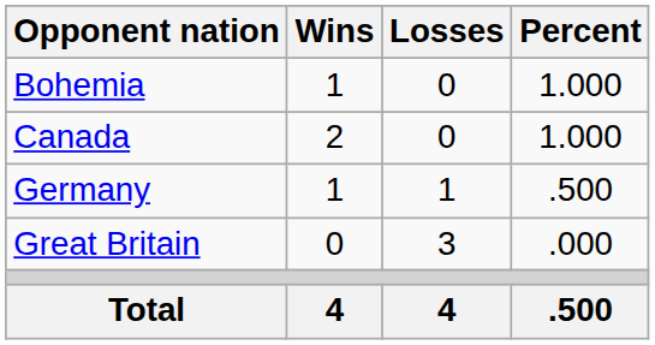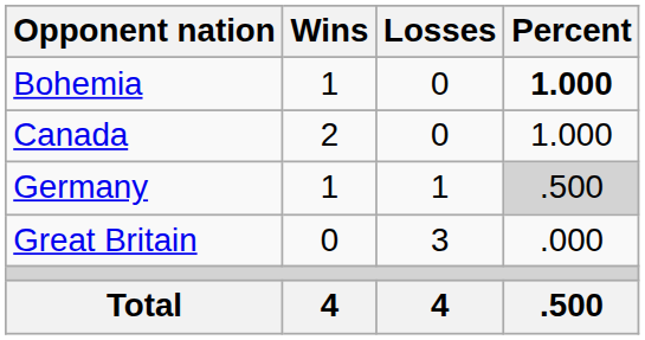Bohemia | Percent: normal -> bold
Germany | Percent: no background -> lightgrey background
